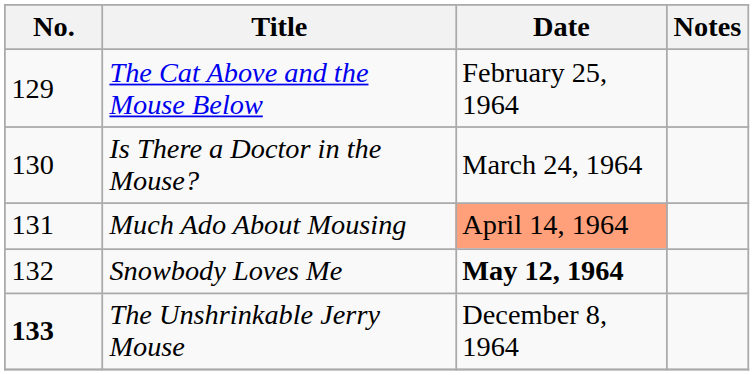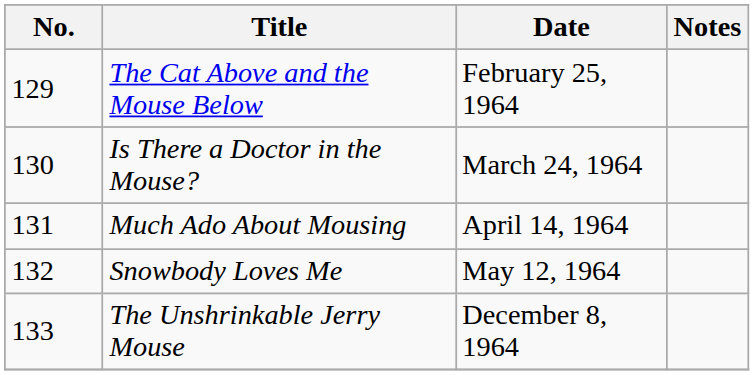Much Ado About Mousing | Date: lightsalmon background -> no background
Snowbody Loves Me | Date: bold -> normal
The Unshrinkable Jerry Mouse | No.: bold -> normal
